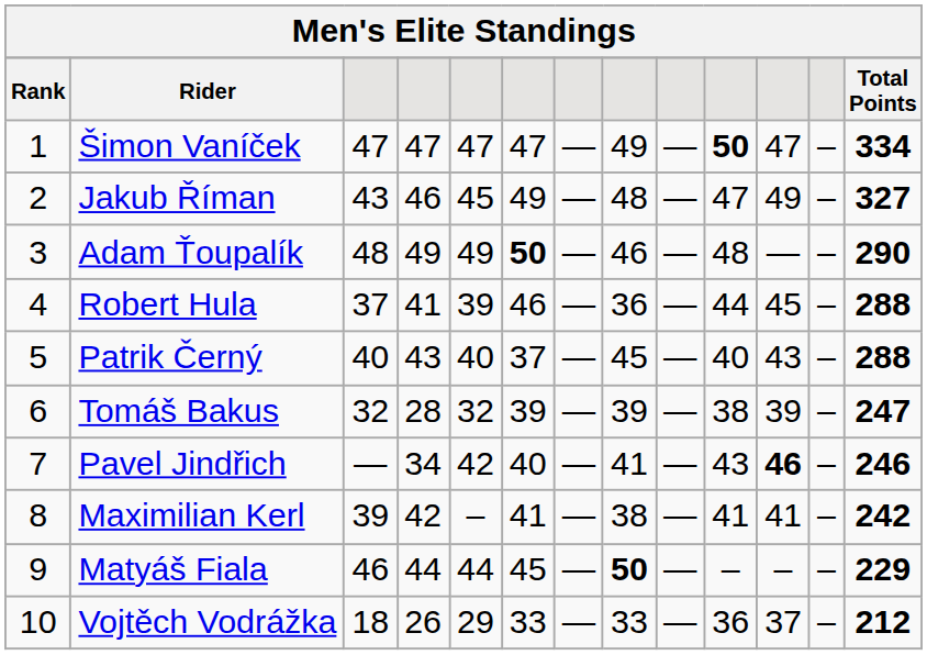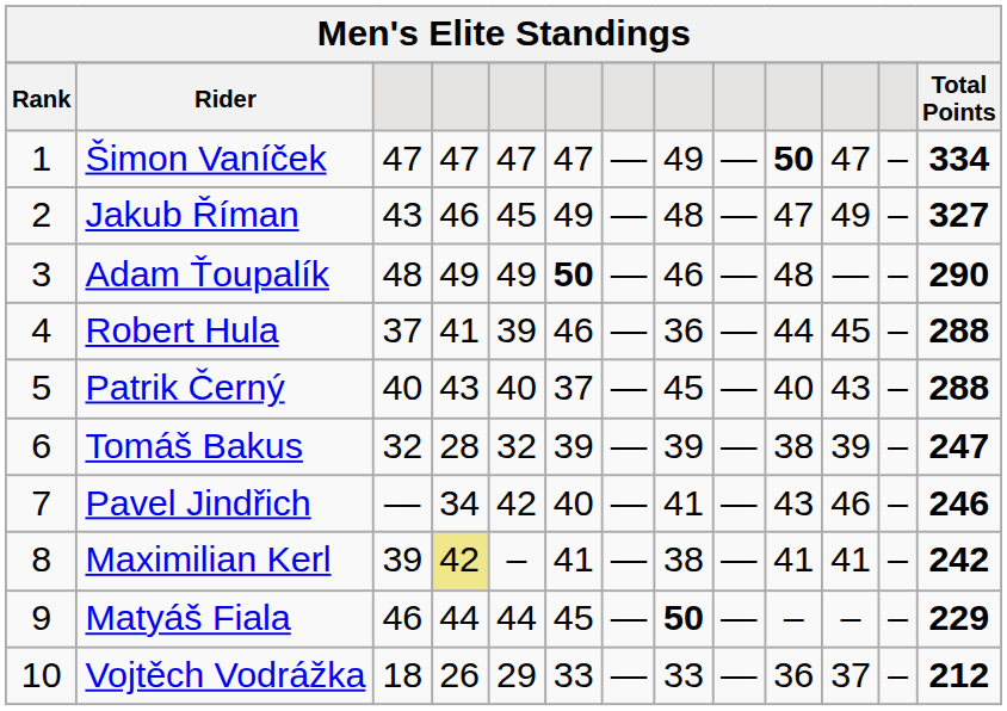Pavel Jindřich | column 11: bold -> normal
Maximilian Kerl | column 4: no background -> khaki background
